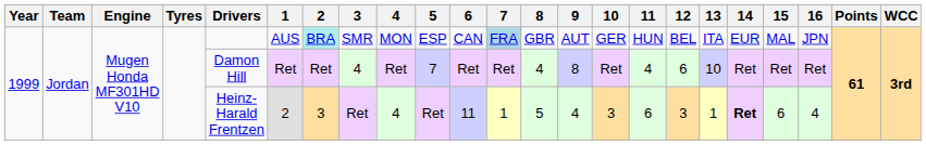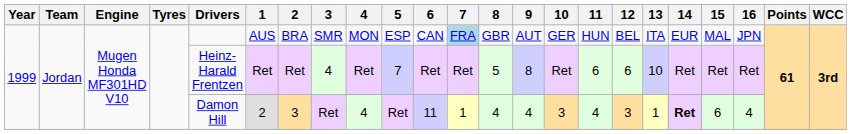row 2 | 2: paleturquoise background -> no background
row 3 | Drivers: Damon Hill -> Heinz-Harald Frentzen
row 3 | 8: 4 -> 5
row 3 | 11: 4 -> 6
row 4 | Drivers: Heinz-Harald Frentzen -> Damon Hill
row 4 | 8: 5 -> 4
row 4 | 11: 6 -> 4
